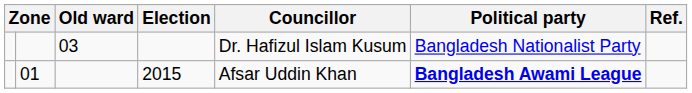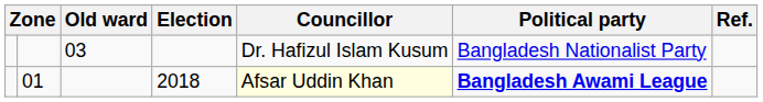01 | Election: 2015 -> 2018
01 | Councillor: no background -> lightyellow background
